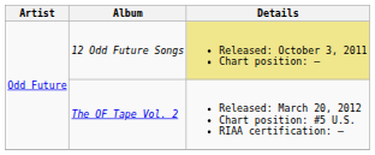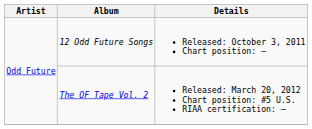12 Odd Future Songs | Details: khaki background -> no background
